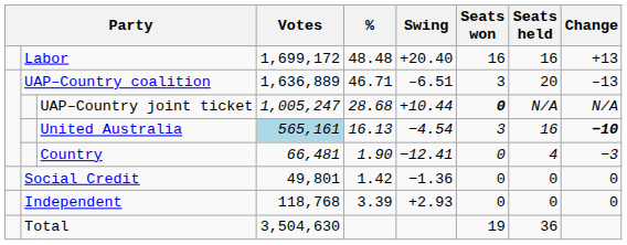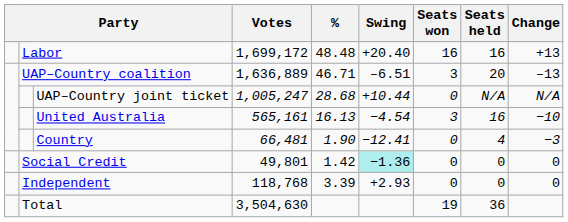UAP–Country joint ticket | Seats won: bold -> normal
United Australia | Votes: lightblue background -> no background
United Australia | Change: bold -> normal
Social Credit | Swing: no background -> paleturquoise background
